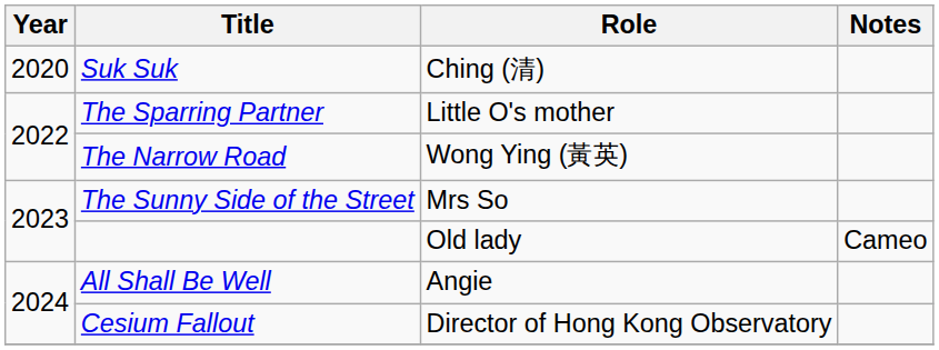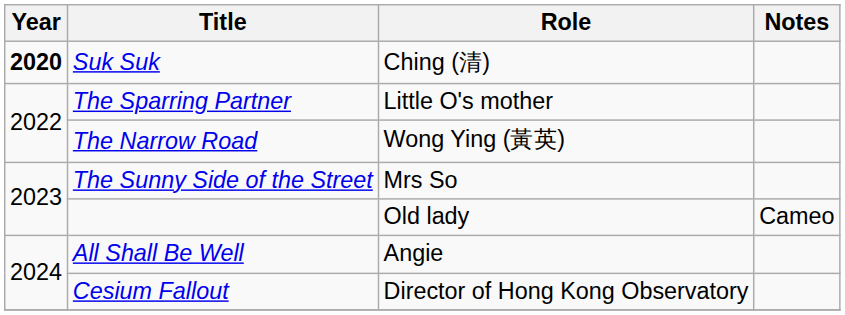Suk Suk | Year: normal -> bold
